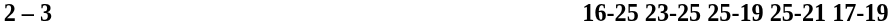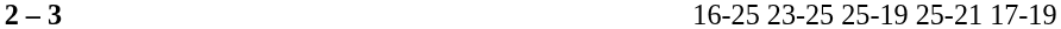row 1 | column 2: bold -> normal
